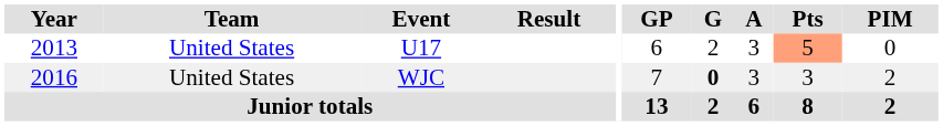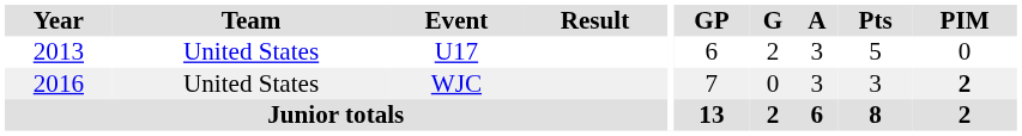U17 | Pts: lightsalmon background -> no background
WJC | G: bold -> normal
WJC | PIM: normal -> bold
